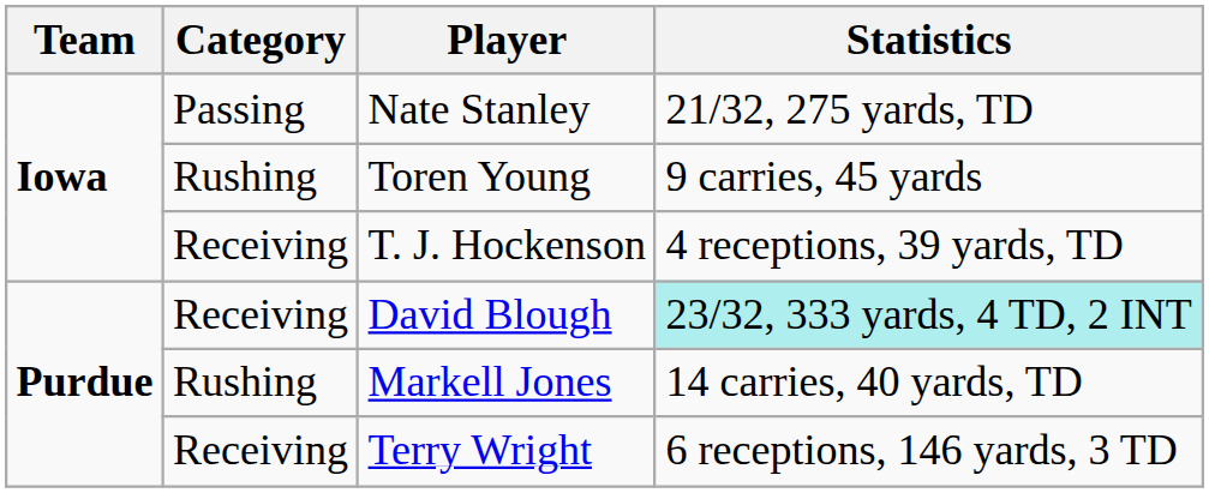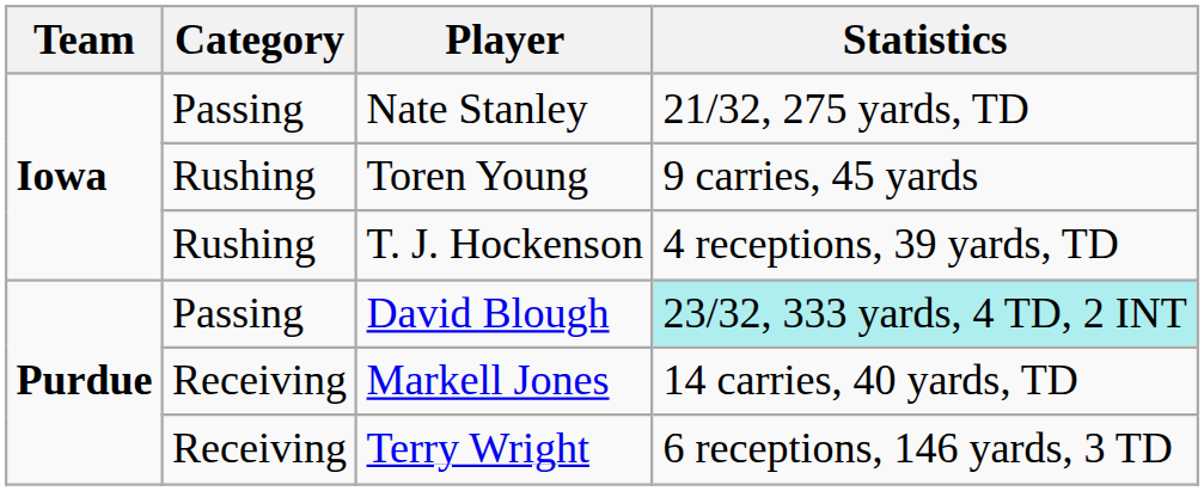T. J. Hockenson | Category: Receiving -> Rushing
David Blough | Category: Receiving -> Passing
Markell Jones | Category: Rushing -> Receiving
